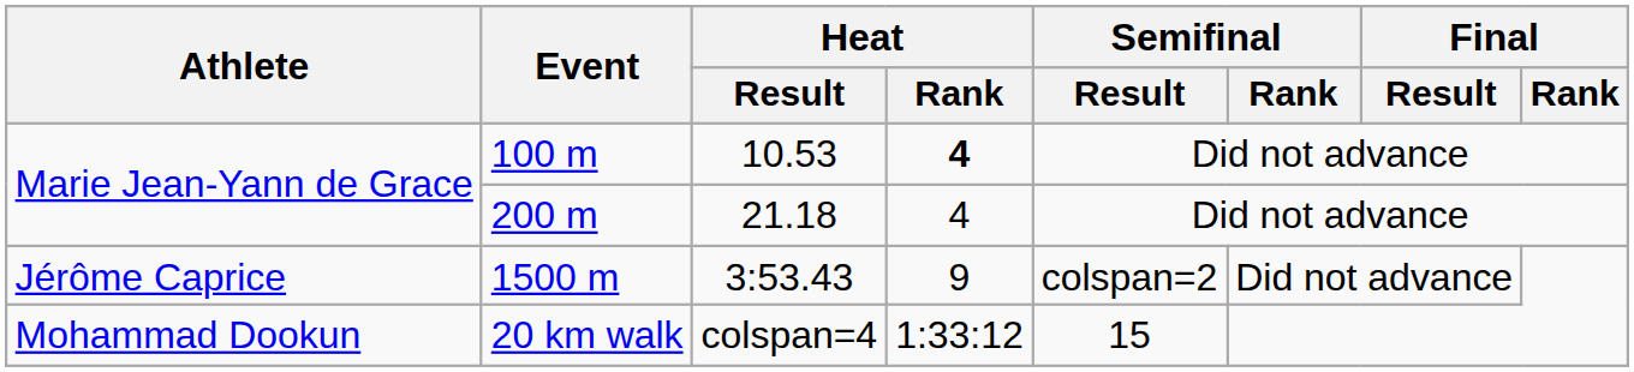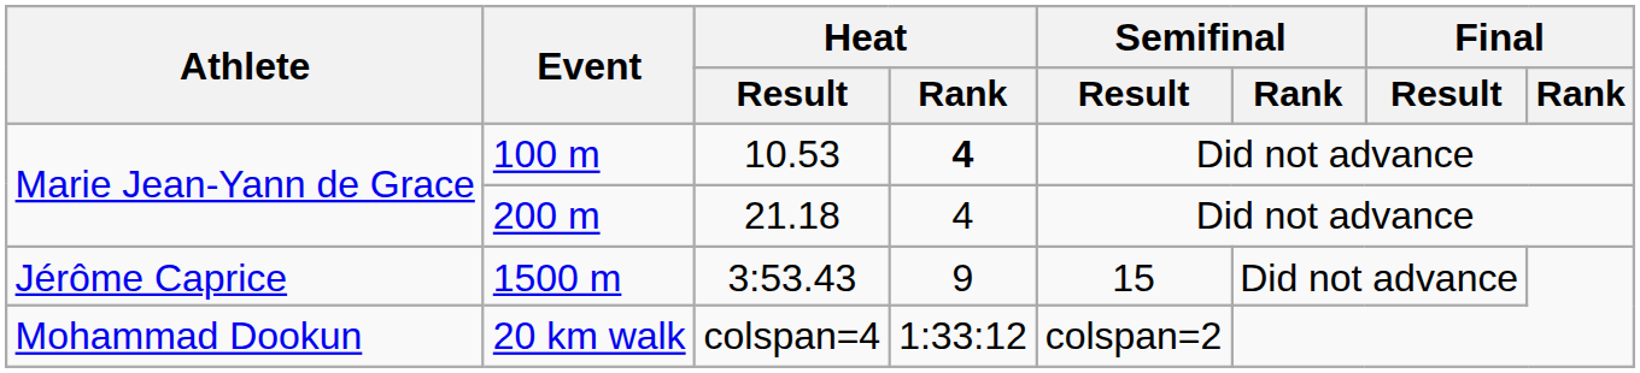1500 m | Semifinal / Result: colspan=2 -> 15
20 km walk | Semifinal / Result: 15 -> colspan=2
